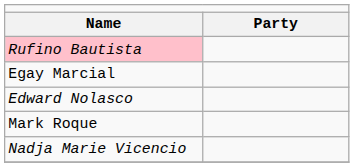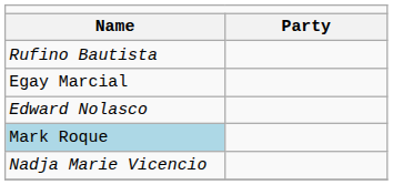Rufino Bautista | column 1: pink background -> no background
Mark Roque | column 1: no background -> lightblue background
